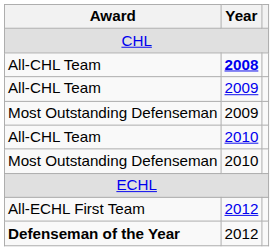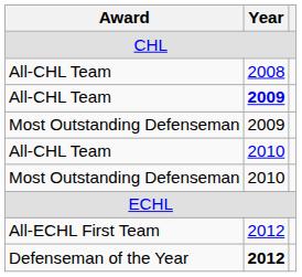All-CHL Team / 2008 | Year: bold -> normal
All-CHL Team / 2009 | Year: normal -> bold
Defenseman of the Year | Award: bold -> normal
Defenseman of the Year | Year: normal -> bold
